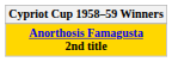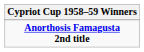row 2 | column 1: gold background -> no background
